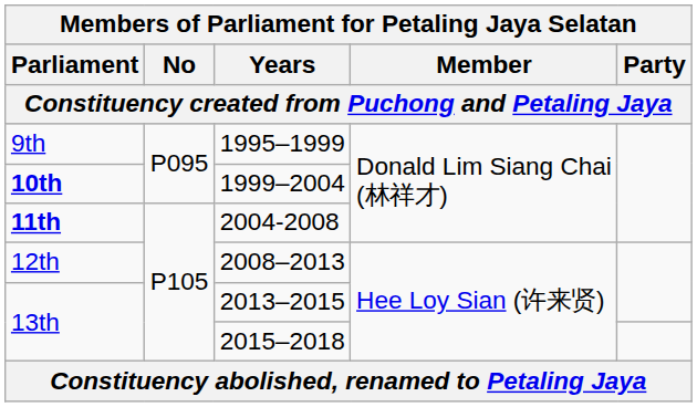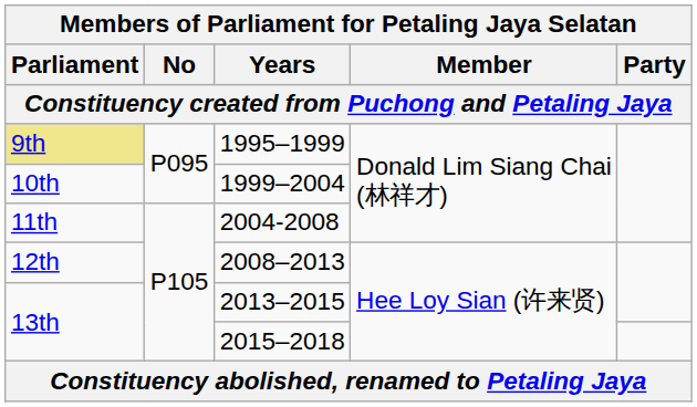1995–1999 | Parliament: no background -> khaki background
1999–2004 | Parliament: bold -> normal
2004-2008 | Parliament: bold -> normal
